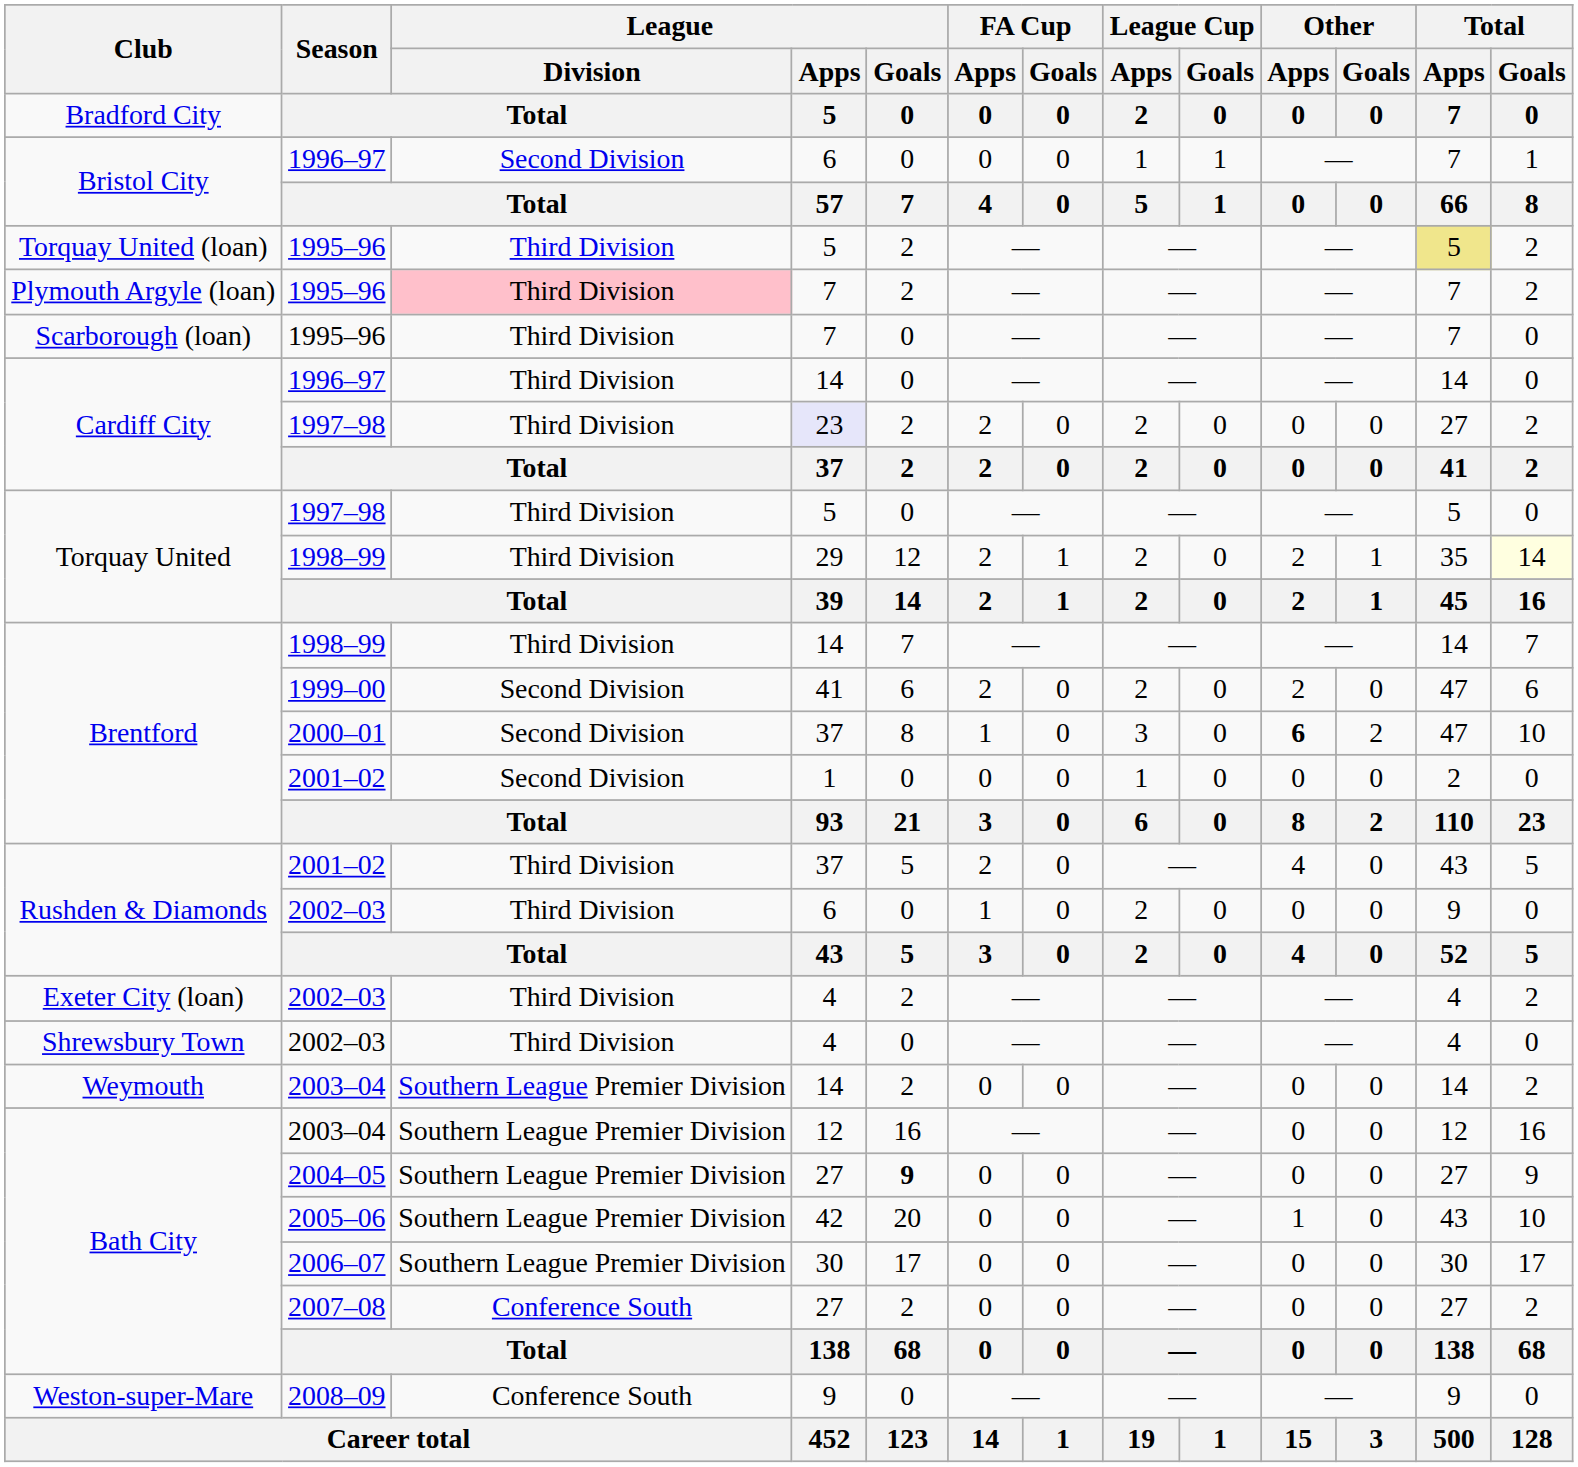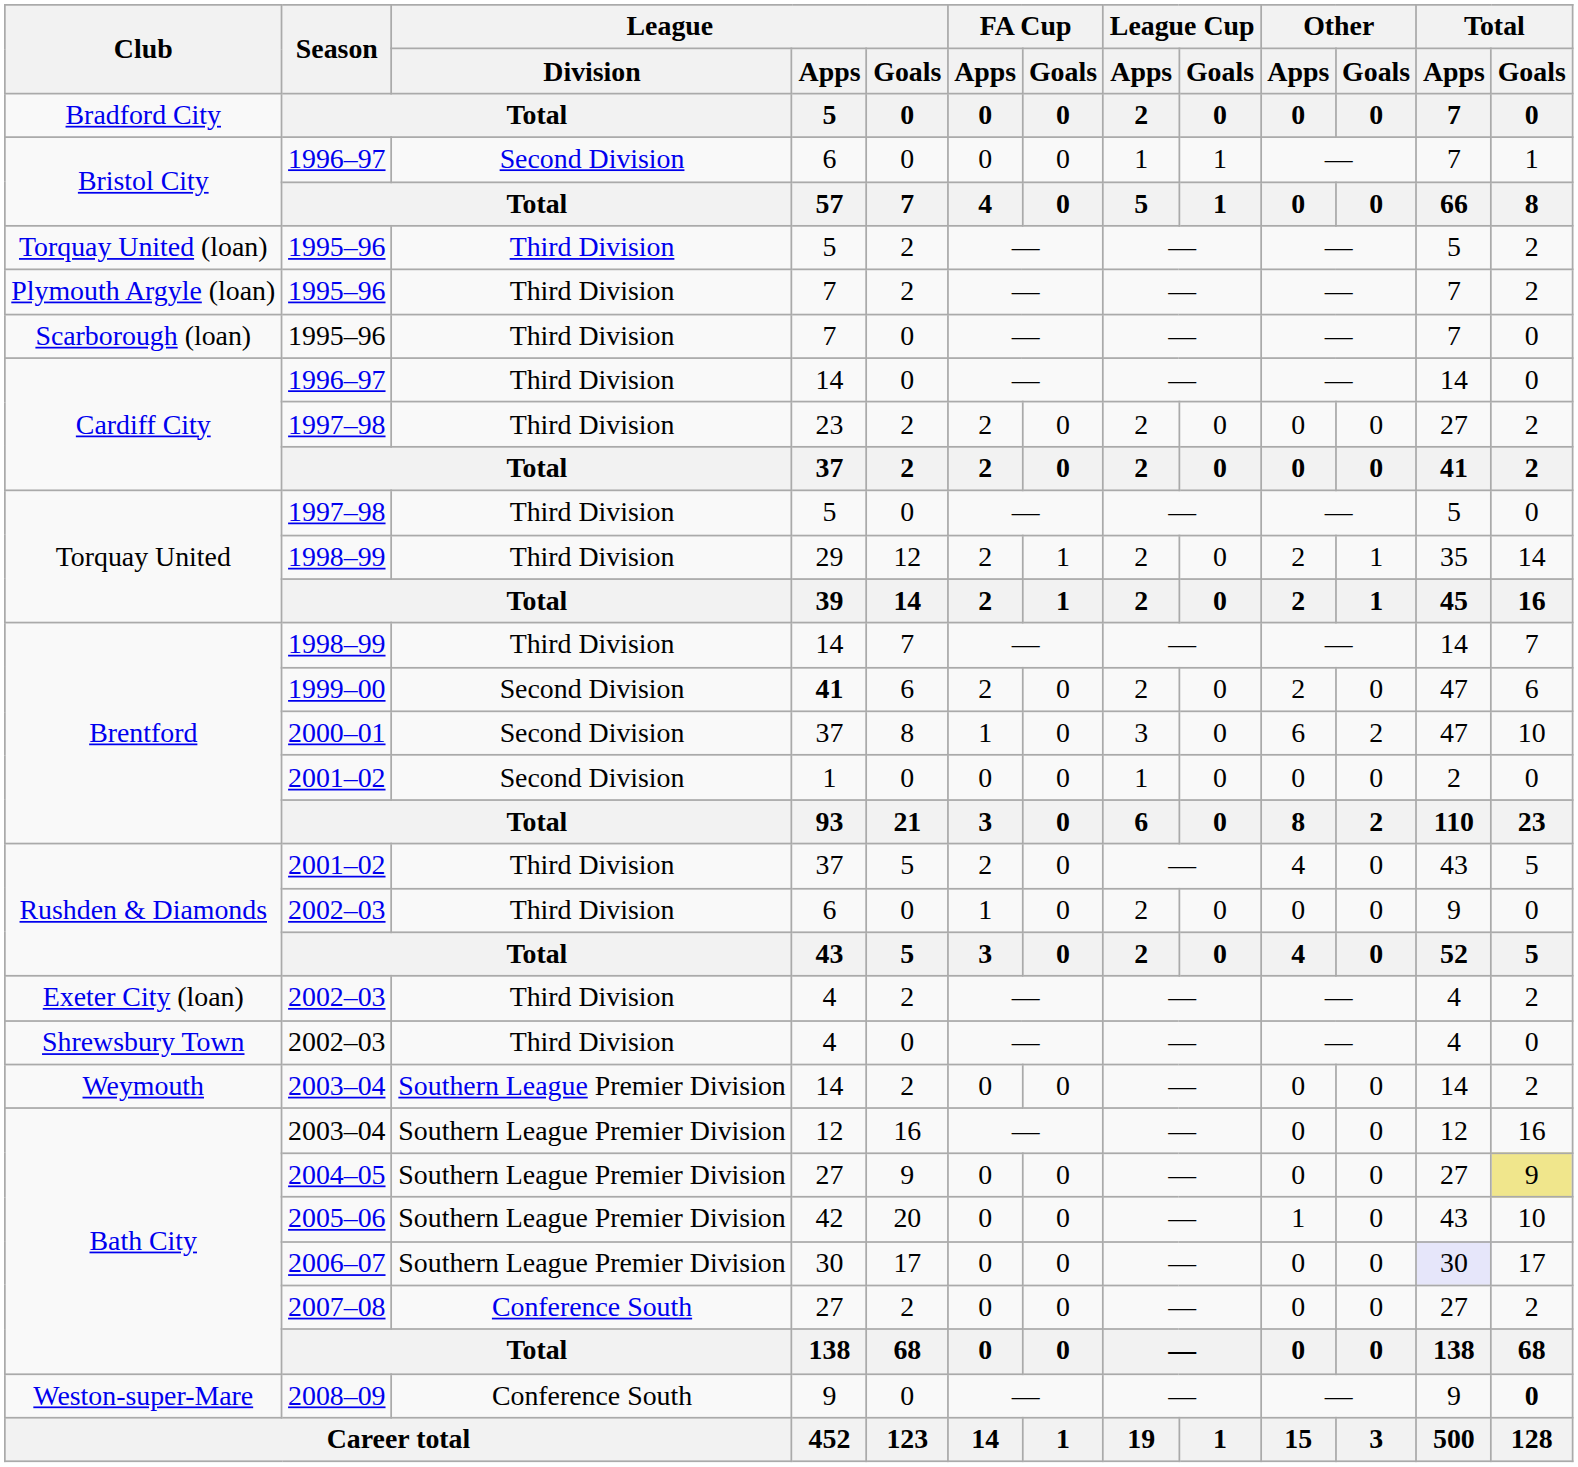Torquay United (loan) / 1995–96 | Total / Apps: khaki background -> no background
Plymouth Argyle (loan) / 1995–96 | League / Division: pink background -> no background
Cardiff City / 1997–98 | League / Apps: lavender background -> no background
Torquay United / 1998–99 | Total / Goals: lightyellow background -> no background
1999–00 | League / Apps: normal -> bold
2000–01 | Other / Apps: bold -> normal
2004–05 | League / Goals: bold -> normal
2004–05 | Total / Goals: no background -> khaki background
2006–07 | Total / Apps: no background -> lavender background
2008–09 | Total / Goals: normal -> bold
